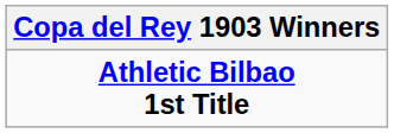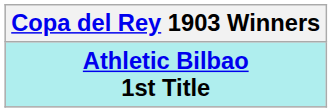row 2 | column 1: no background -> paleturquoise background
